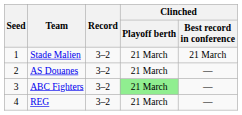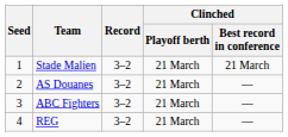ABC Fighters | Clinched / Playoff berth: lightgreen background -> no background
